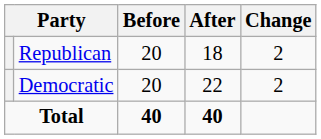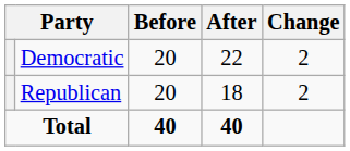rows swapped: Democratic <-> Republican
